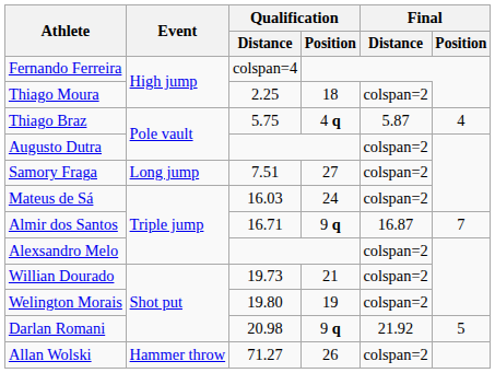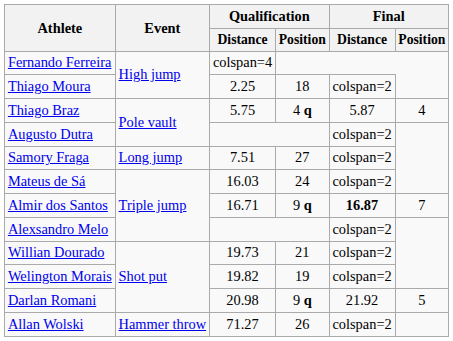Almir dos Santos | Final / Distance: normal -> bold
Welington Morais | Qualification / Distance: 19.80 -> 19.82
